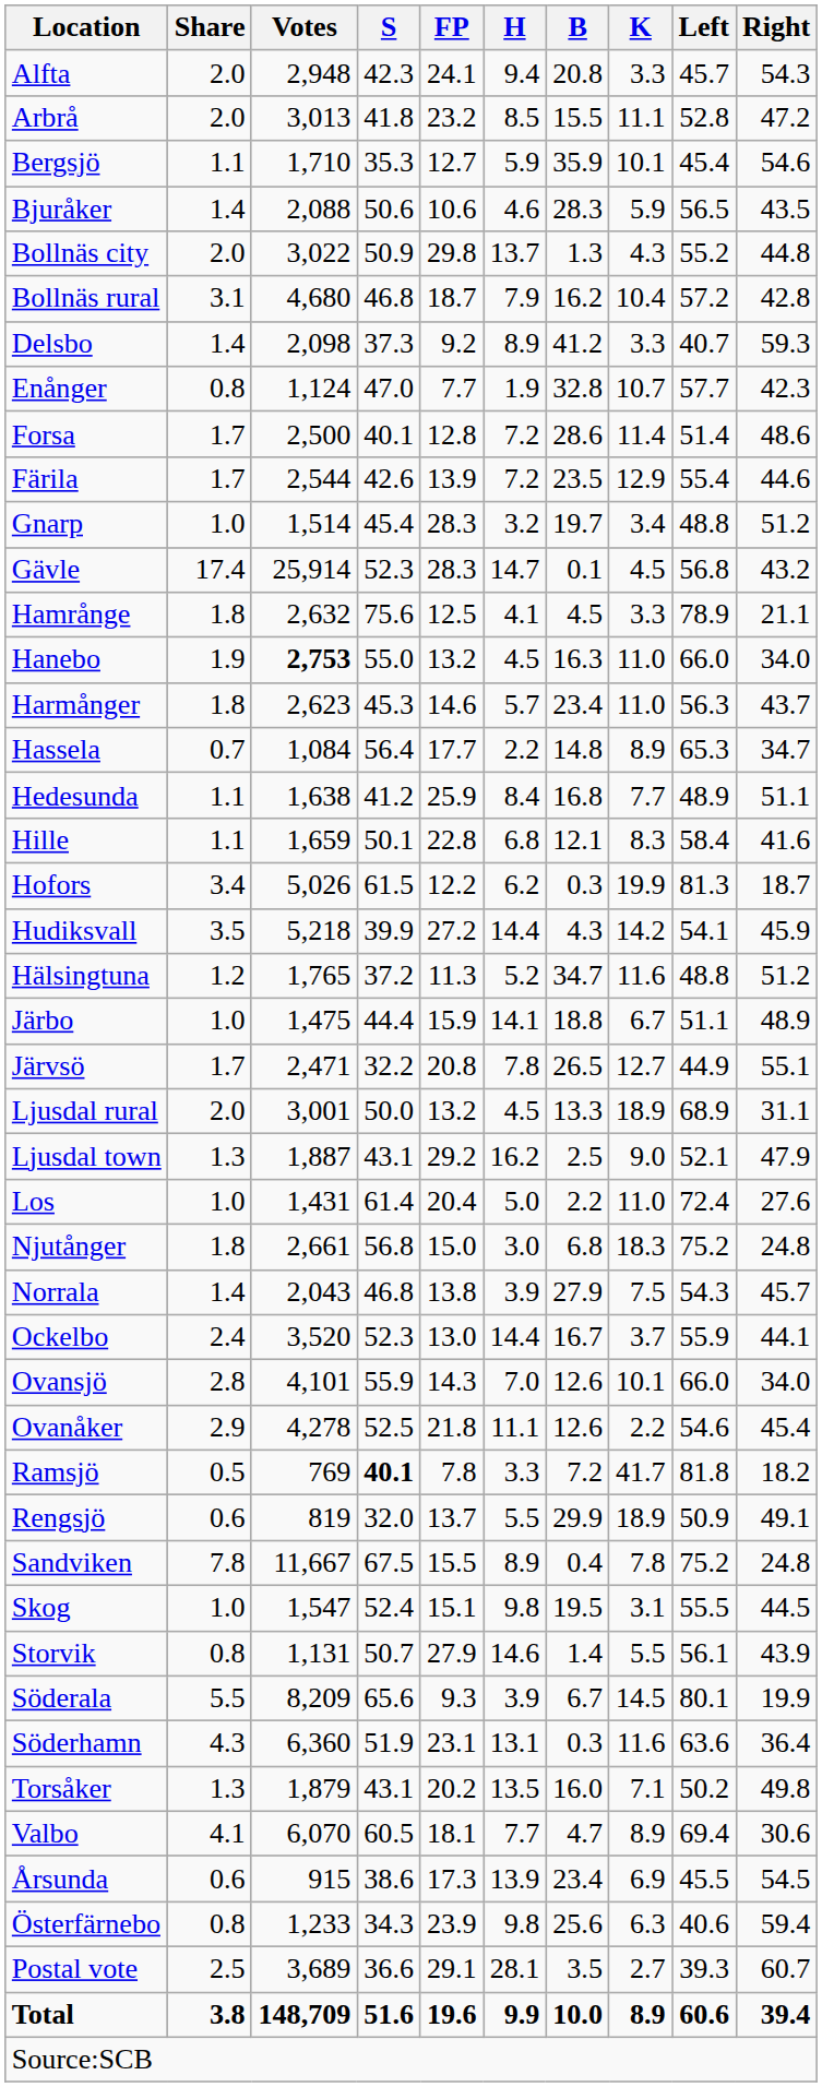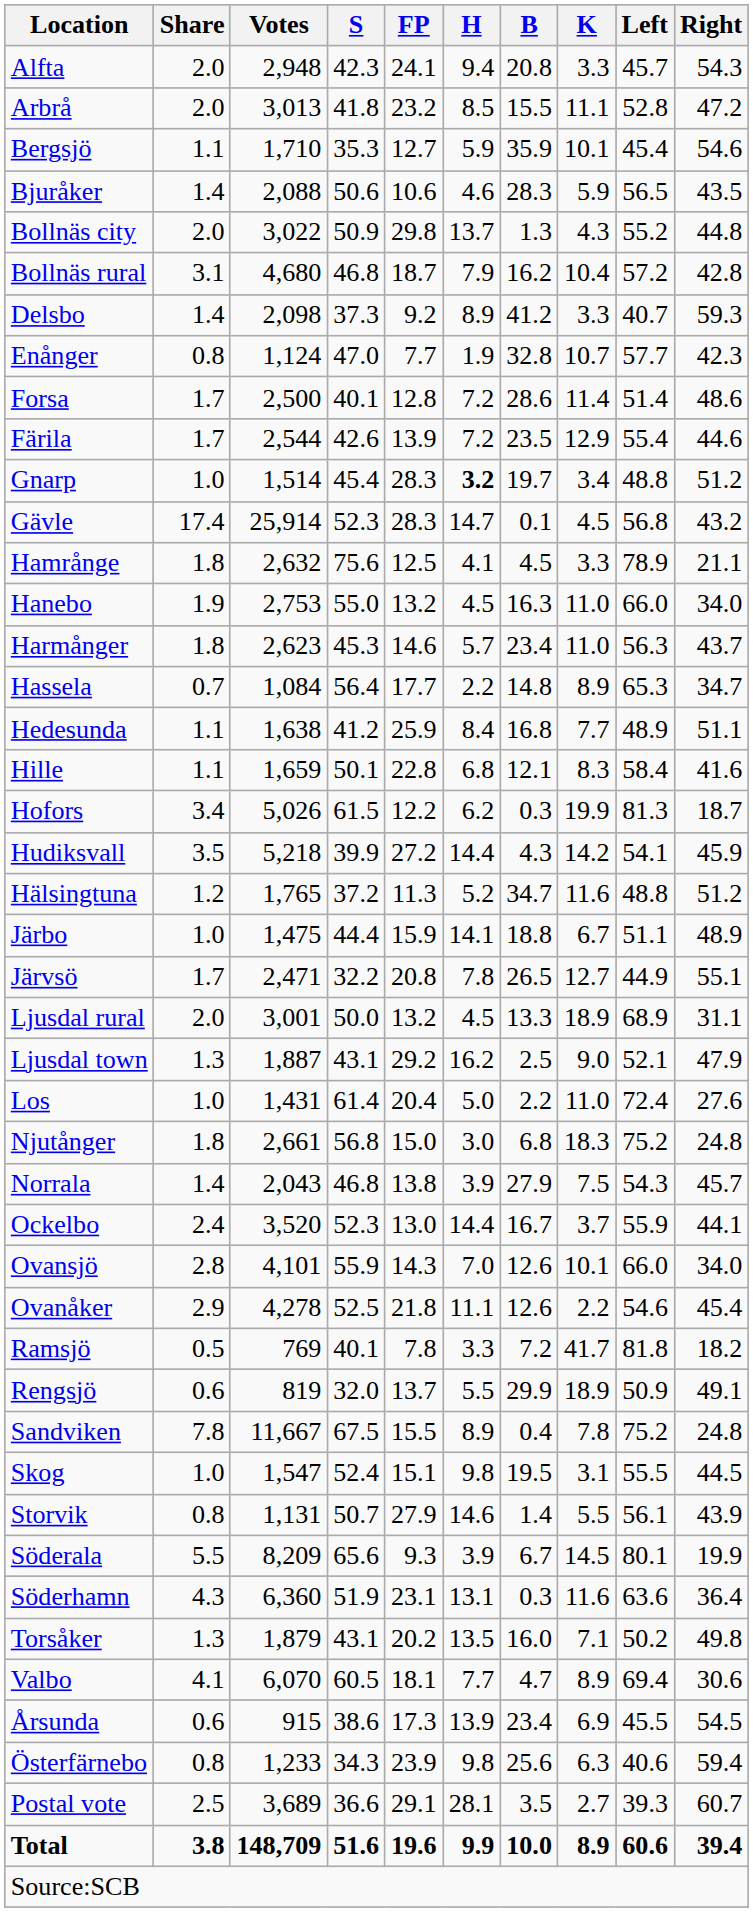Gnarp | H: normal -> bold
Hanebo | Votes: bold -> normal
Ramsjö | S: bold -> normal
